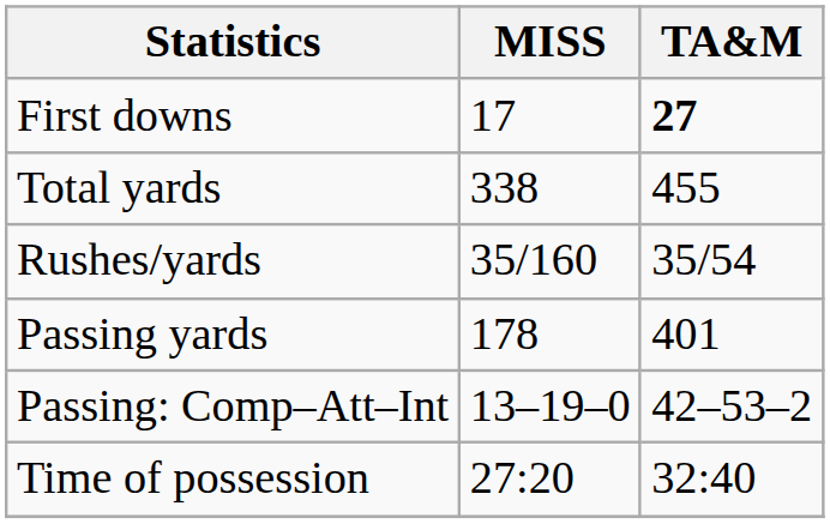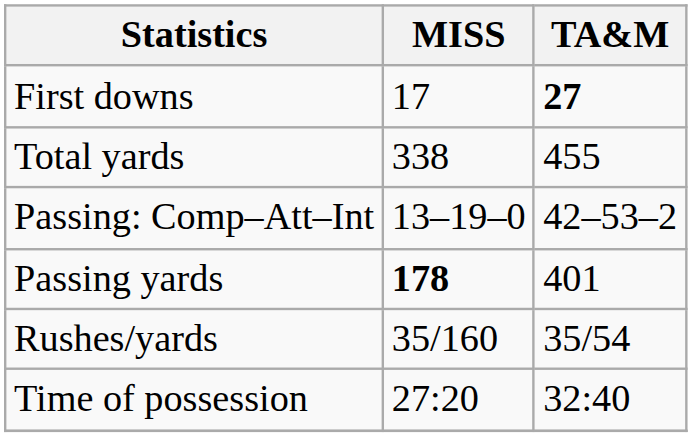rows swapped: Rushes/yards <-> Passing: Comp–Att–Int
Passing yards | MISS: normal -> bold
